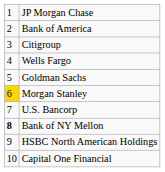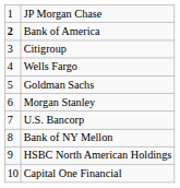Bank of America | column 1: normal -> bold
Morgan Stanley | column 1: gold background -> no background
Bank of NY Mellon | column 1: bold -> normal
